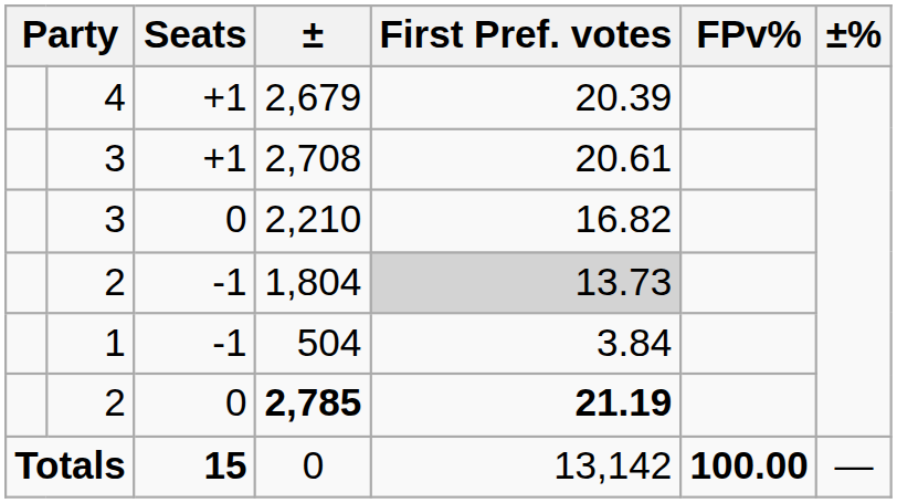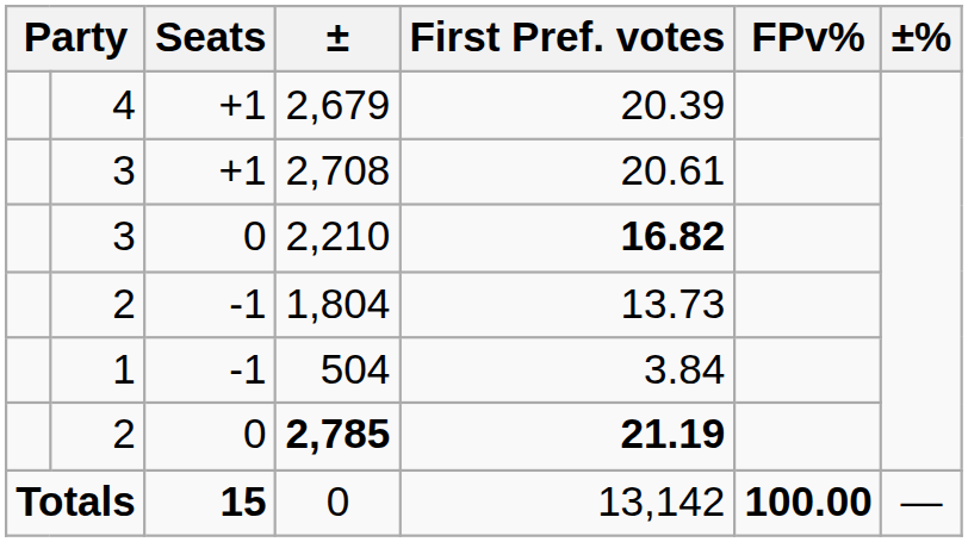2,210 | First Pref. votes: normal -> bold
1,804 | First Pref. votes: lightgrey background -> no background
